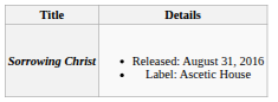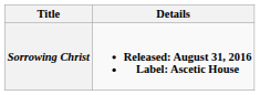Sorrowing Christ | Details: normal -> bold
